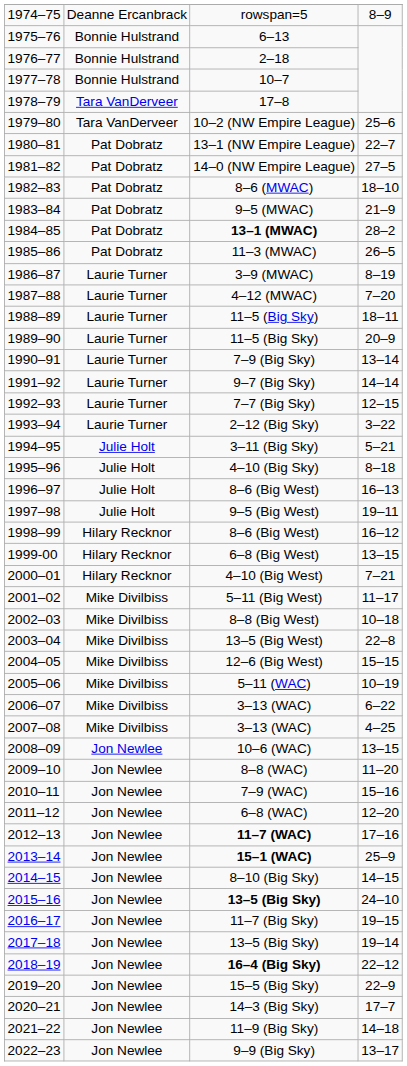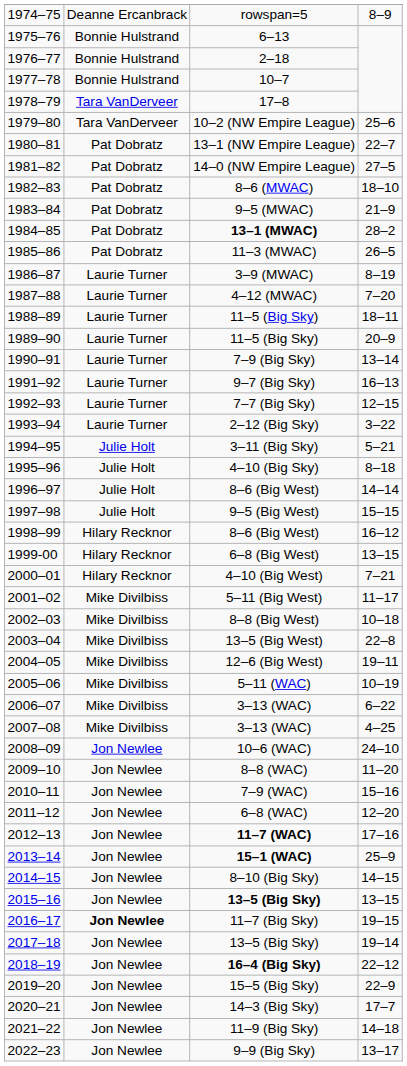9–7 (Big Sky) | column 4: 14–14 -> 16–13
1996–97 / 8–6 (Big West) | column 4: 16–13 -> 14–14
9–5 (Big West) | column 4: 19–11 -> 15–15
12–6 (Big West) | column 4: 15–15 -> 19–11
10–6 (WAC) | column 4: 13–15 -> 24–10
2015–16 / 13–5 (Big Sky) | column 4: 24–10 -> 13–15
11–7 (Big Sky) | column 2: normal -> bold
